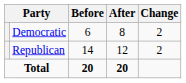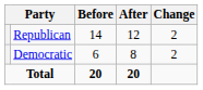rows swapped: Republican <-> Democratic
